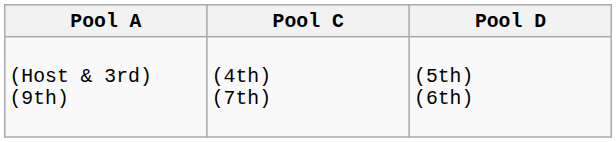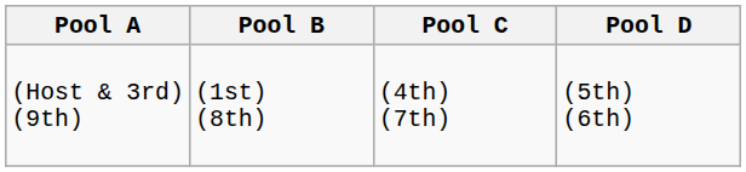+ column: Pool B | (1st) (8th)
